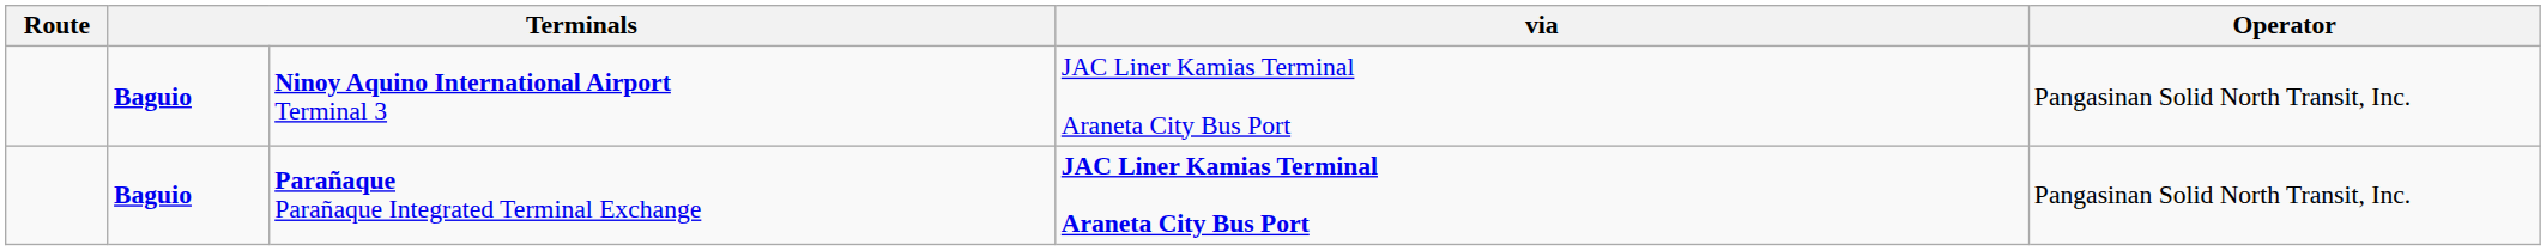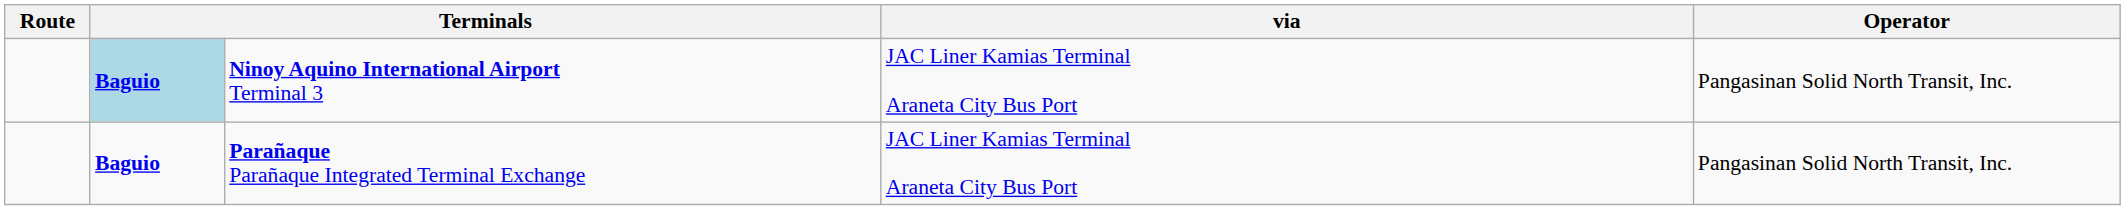Ninoy Aquino International Airport Terminal 3 | column 2: no background -> lightblue background
Parañaque Parañaque Integrated Terminal Exchange | via: bold -> normal
